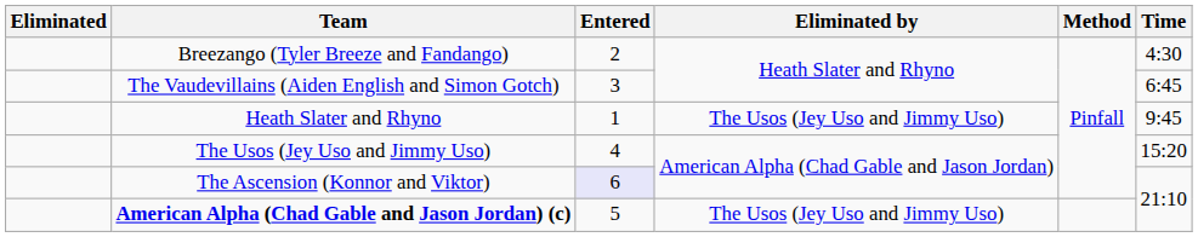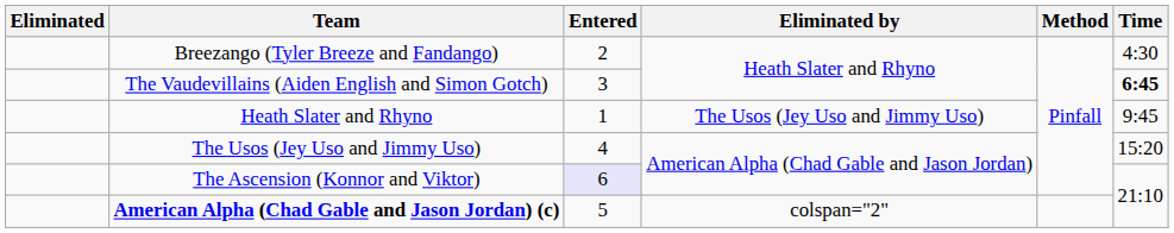The Vaudevillains (Aiden English and Simon Gotch) | Time: normal -> bold
American Alpha (Chad Gable and Jason Jordan) (c) | Eliminated by: The Usos (Jey Uso and Jimmy Uso) -> colspan="2"
